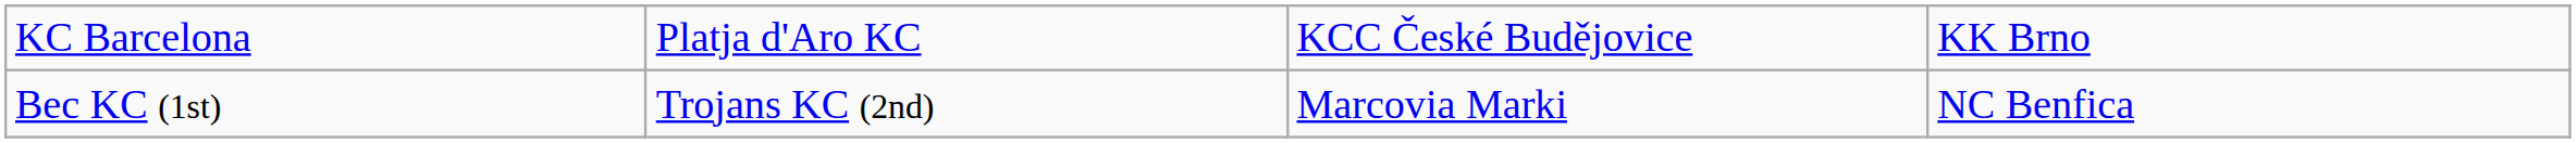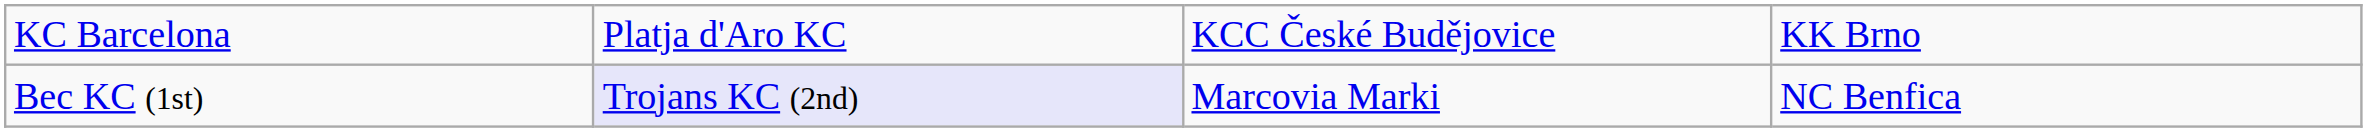Bec KC (1st) | column 2: no background -> lavender background
